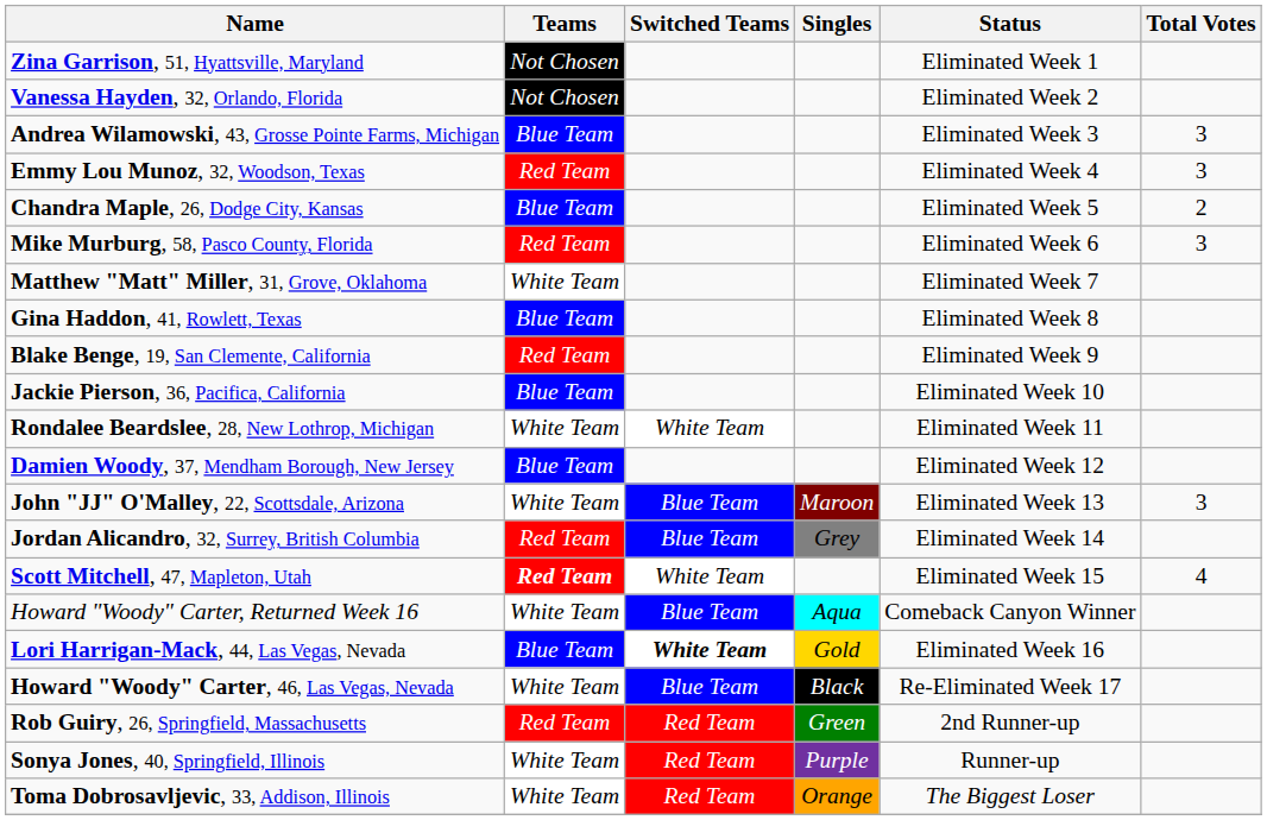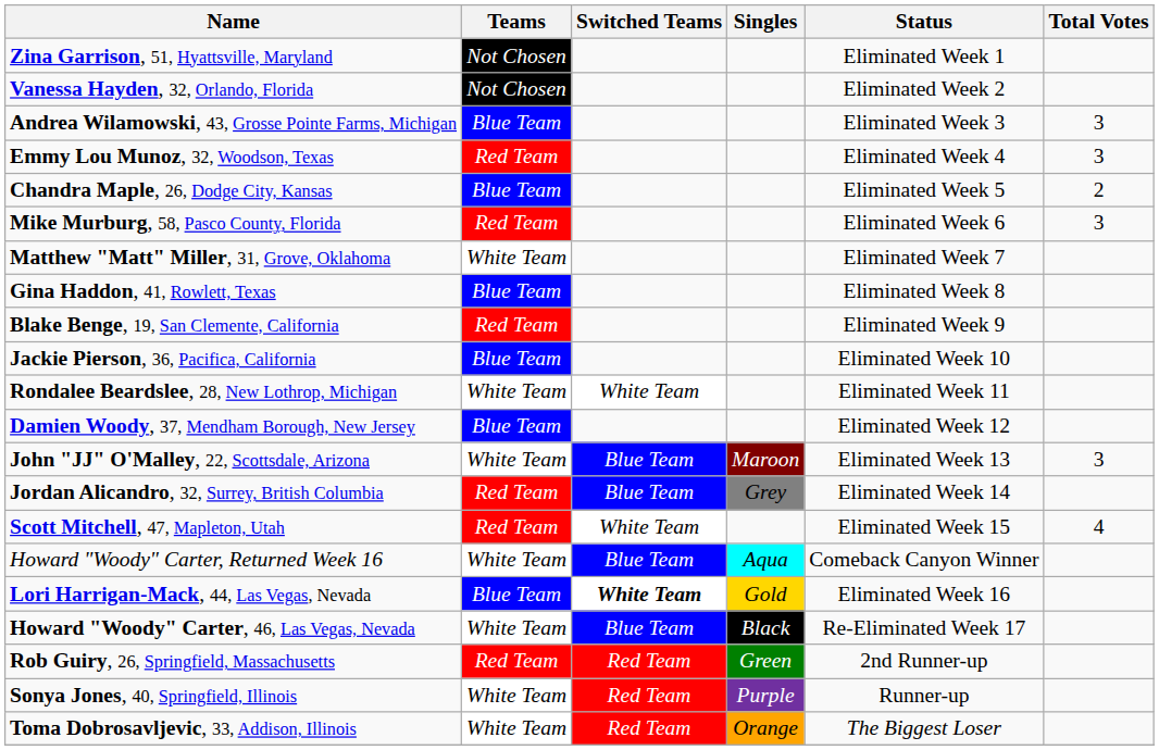Scott Mitchell, 47, Mapleton, Utah | Teams: bold -> normal
